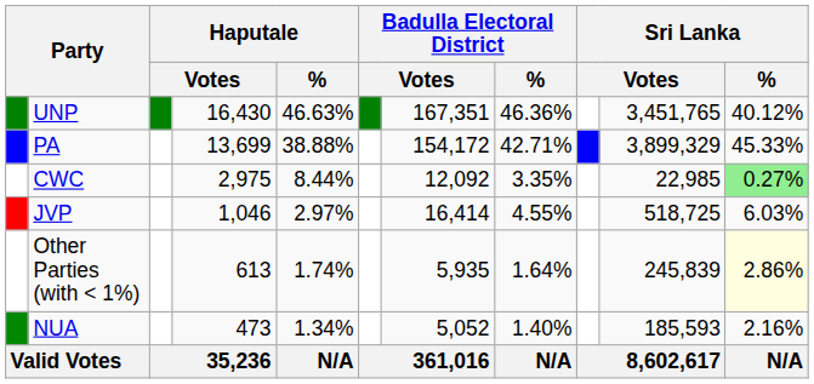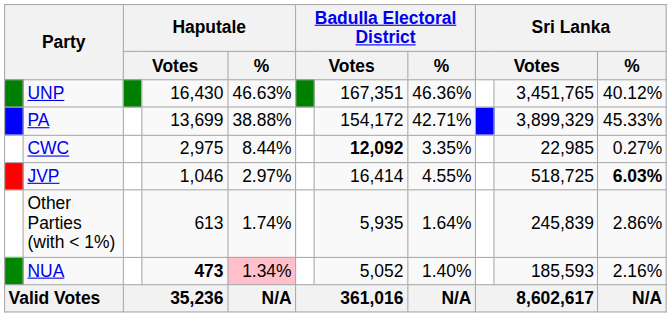CWC | column 7: normal -> bold
CWC | Sri Lanka / %: lightgreen background -> no background
JVP | Sri Lanka / %: normal -> bold
Other Parties (with < 1%) | Sri Lanka / %: lightyellow background -> no background
NUA | column 4: normal -> bold
NUA | Haputale / %: no background -> pink background
